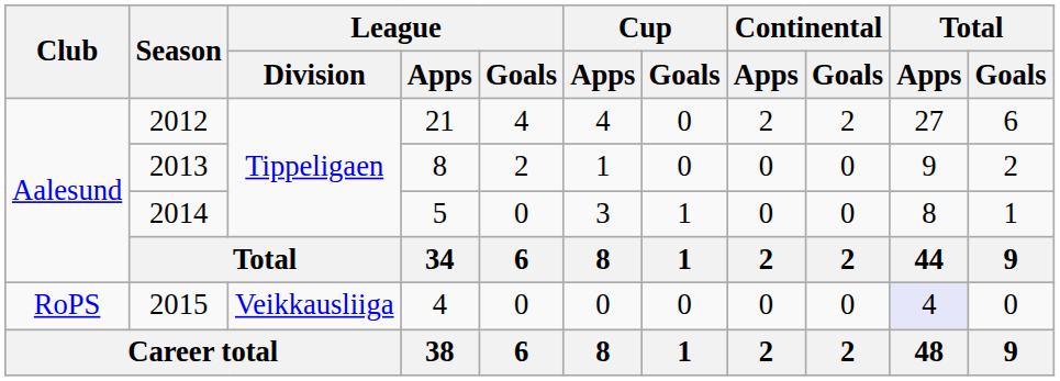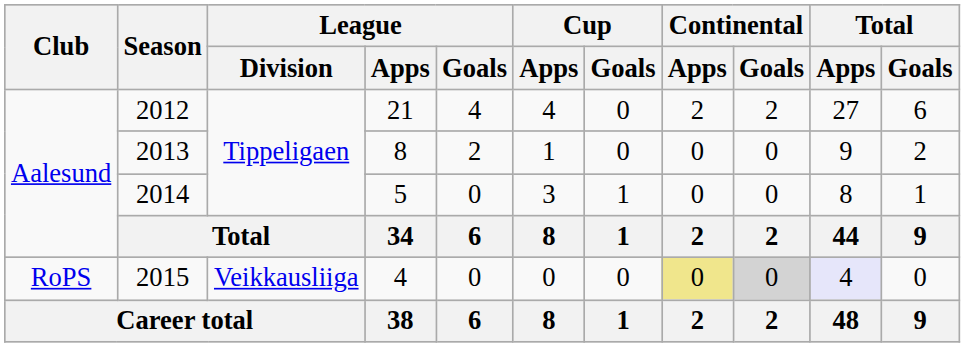2015 | Continental / Apps: no background -> khaki background
2015 | Continental / Goals: no background -> lightgrey background
